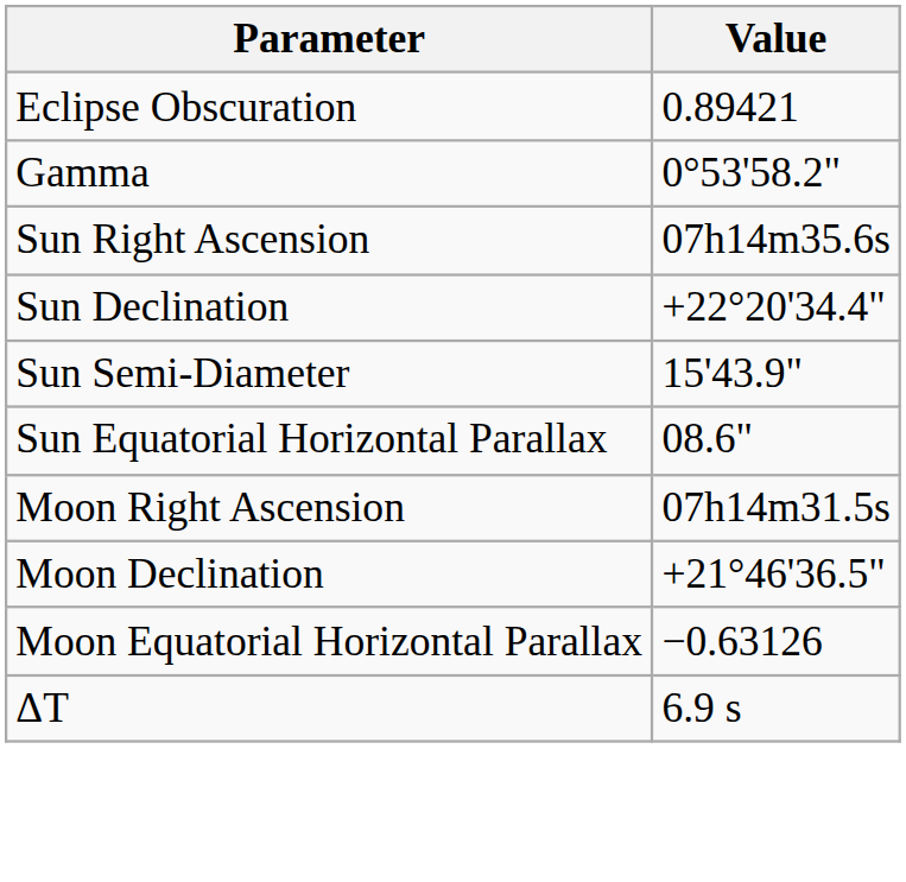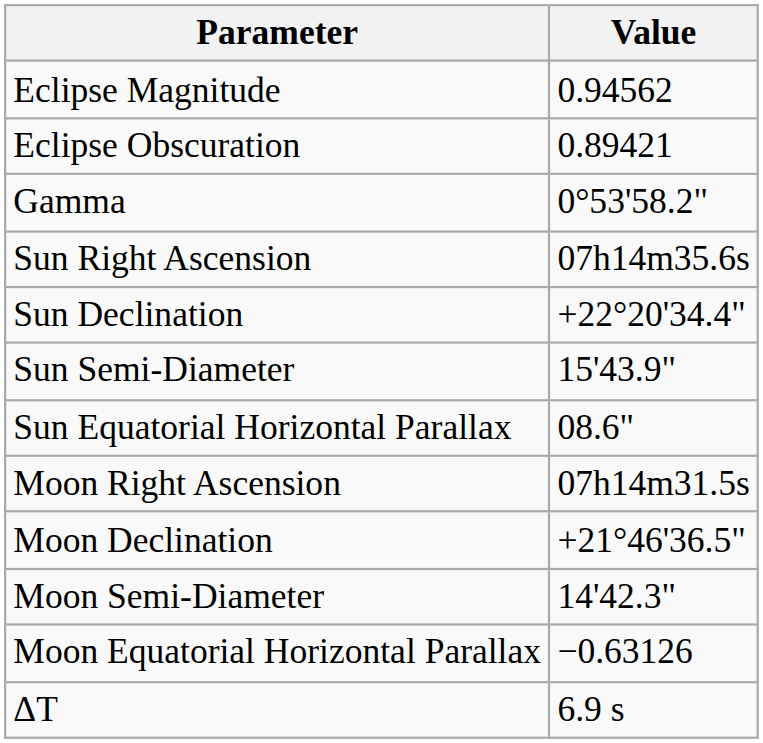+ row: Eclipse Magnitude | 0.94562
+ row: Moon Semi-Diameter | 14'42.3"
